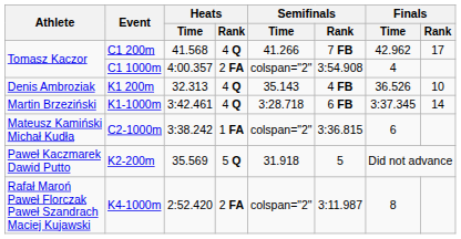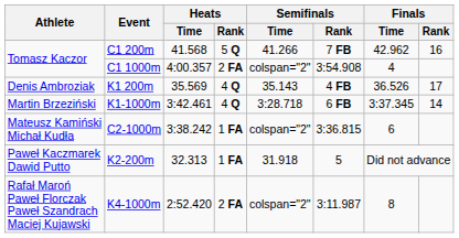C1 200m | Heats / Rank: 4 Q -> 5 Q
C1 200m | Finals / Rank: 17 -> 16
K1 200m | Heats / Time: 32.313 -> 35.569
K1 200m | Finals / Rank: 10 -> 17
K2-200m | Heats / Time: 35.569 -> 32.313
K2-200m | Heats / Rank: 5 Q -> 1 FA
